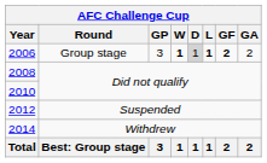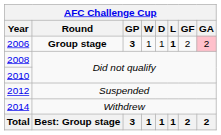2006 | Round: normal -> bold
2006 | GP: normal -> bold
2006 | W: bold -> normal
2006 | D: lightgrey background -> no background
2006 | GF: bold -> normal
2006 | GA: no background -> pink background
